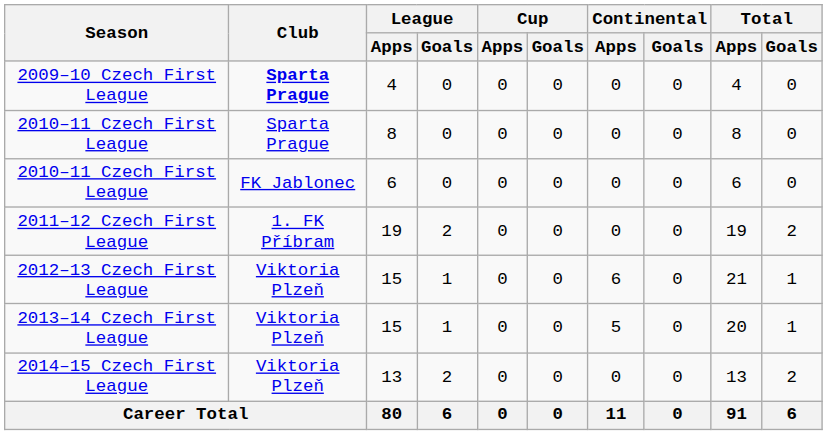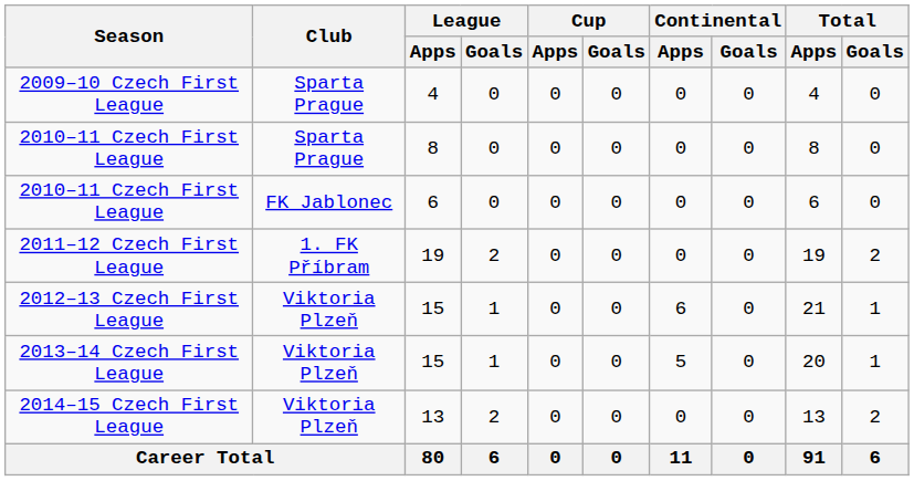2009–10 Czech First League | Club: bold -> normal
